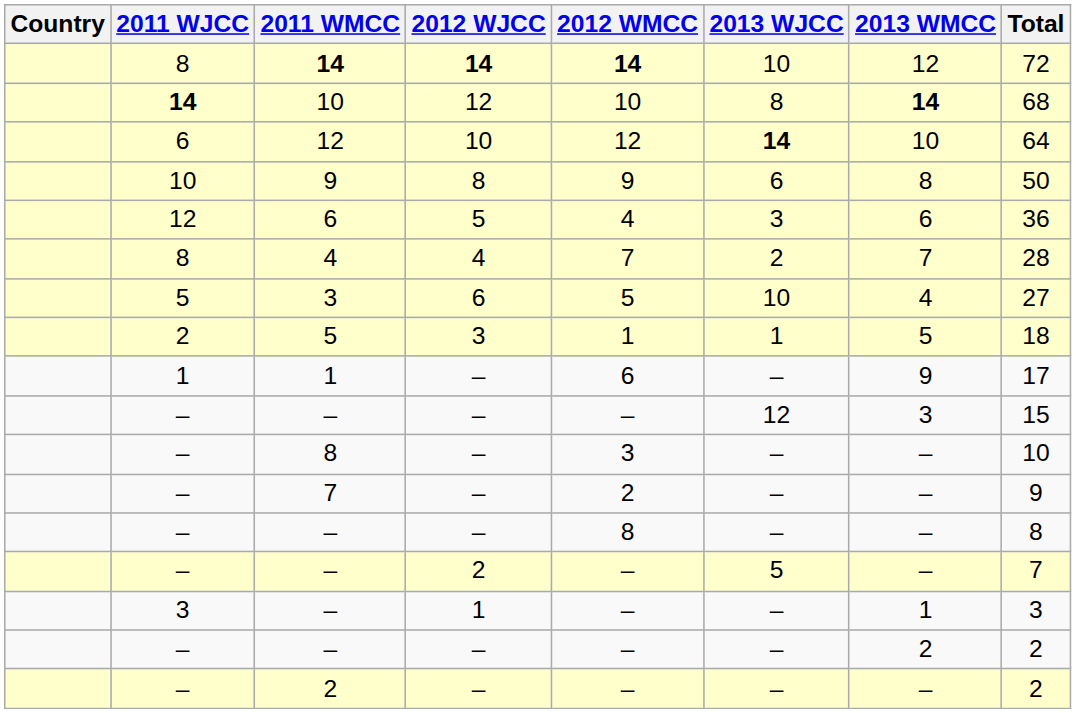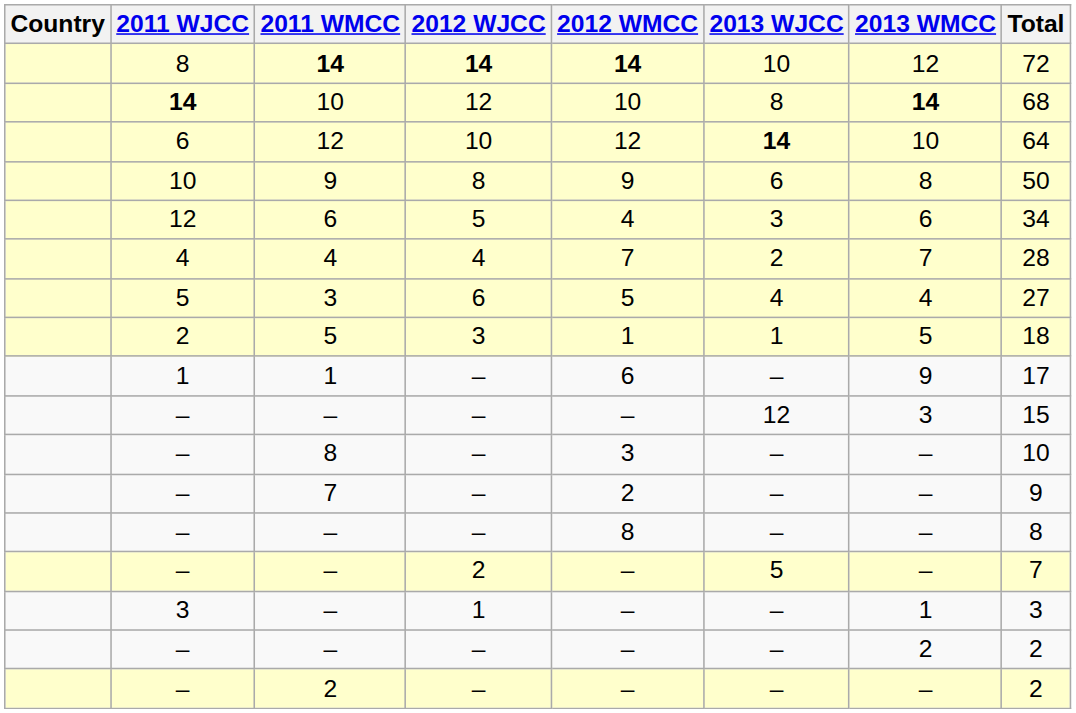row 6 | Total: 36 -> 34
row 7 | 2011 WJCC: 8 -> 4
row 8 | 2013 WJCC: 10 -> 4
